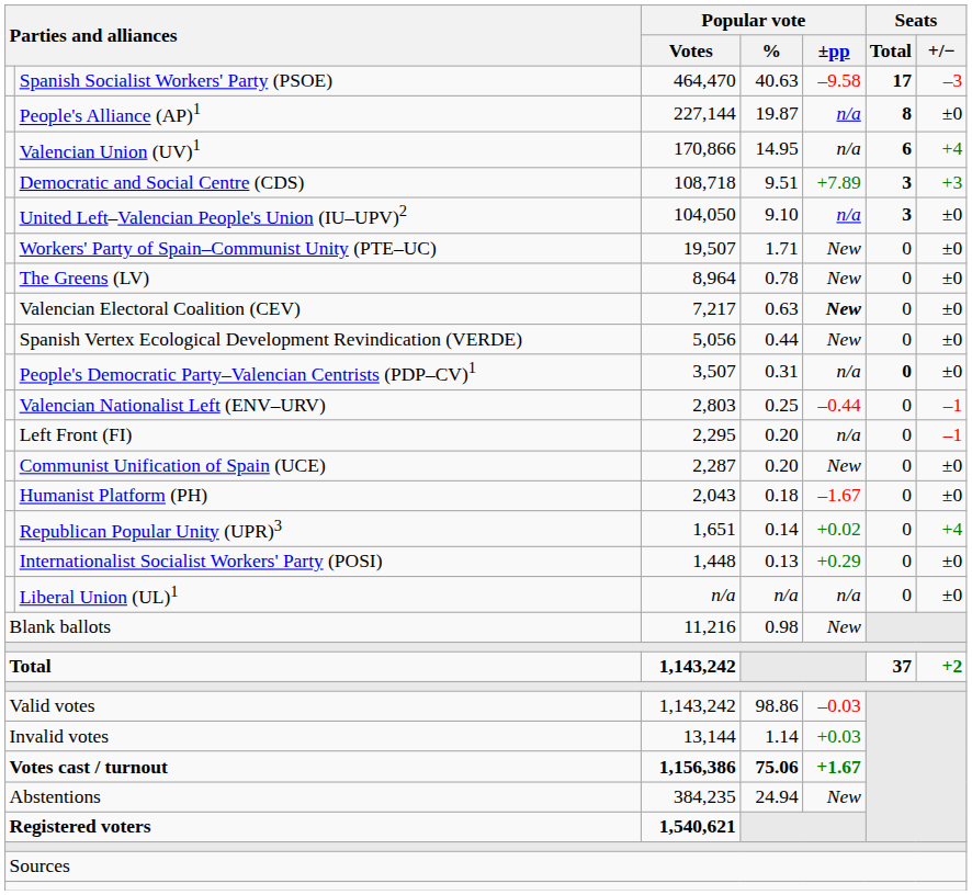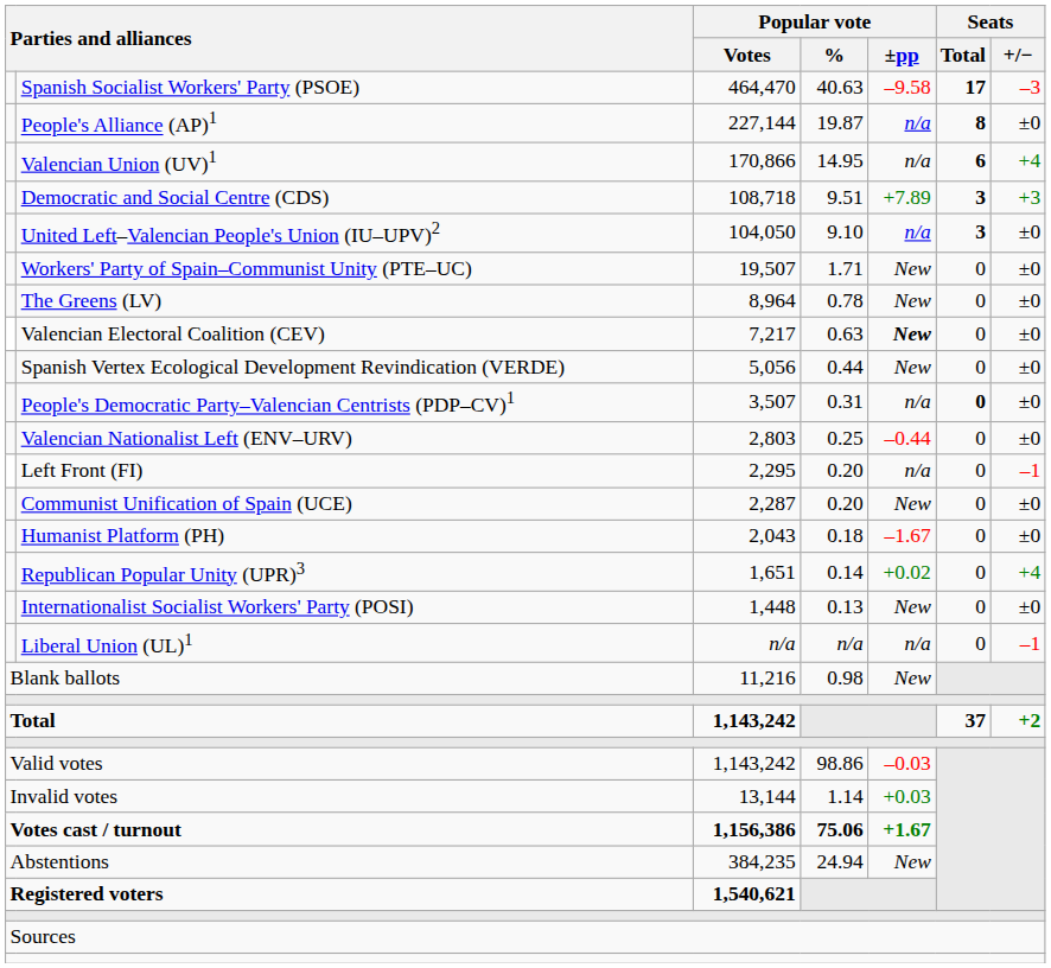Valencian Nationalist Left (ENV–URV) | Seats / +/−: –1 -> ±0
Internationalist Socialist Workers' Party (POSI) | Popular vote / ±pp: +0.29 -> New
Liberal Union (UL)1 | Seats / +/−: ±0 -> –1
